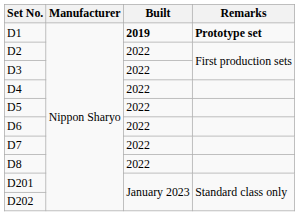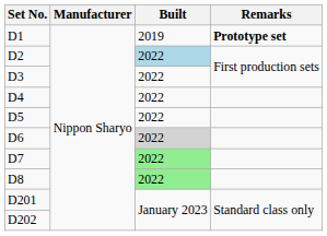D1 | Built: bold -> normal
D2 | Built: no background -> lightblue background
D6 | Built: no background -> lightgrey background
D7 | Built: no background -> lightgreen background
D8 | Built: no background -> lightgreen background
